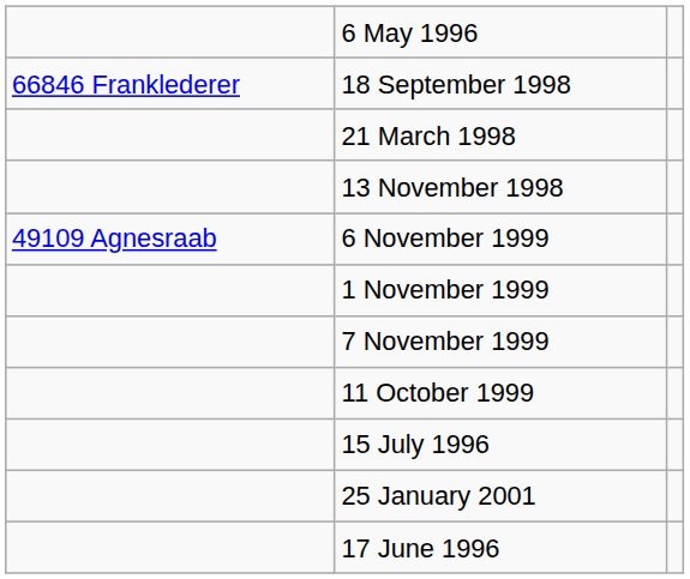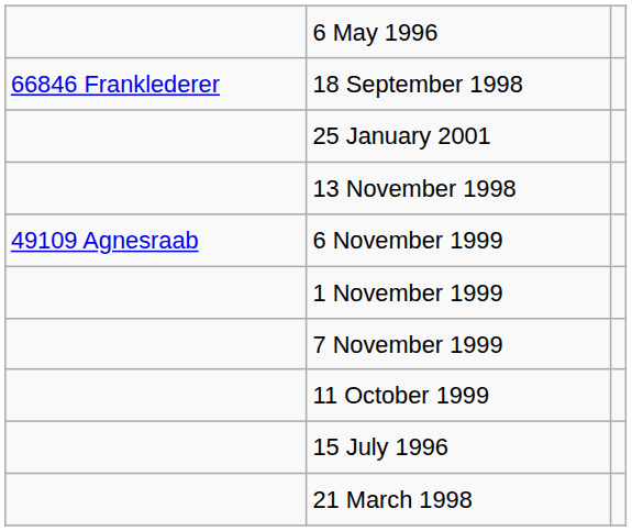rows swapped: 21 March 1998 <-> 25 January 2001
- row: 17 June 1996
